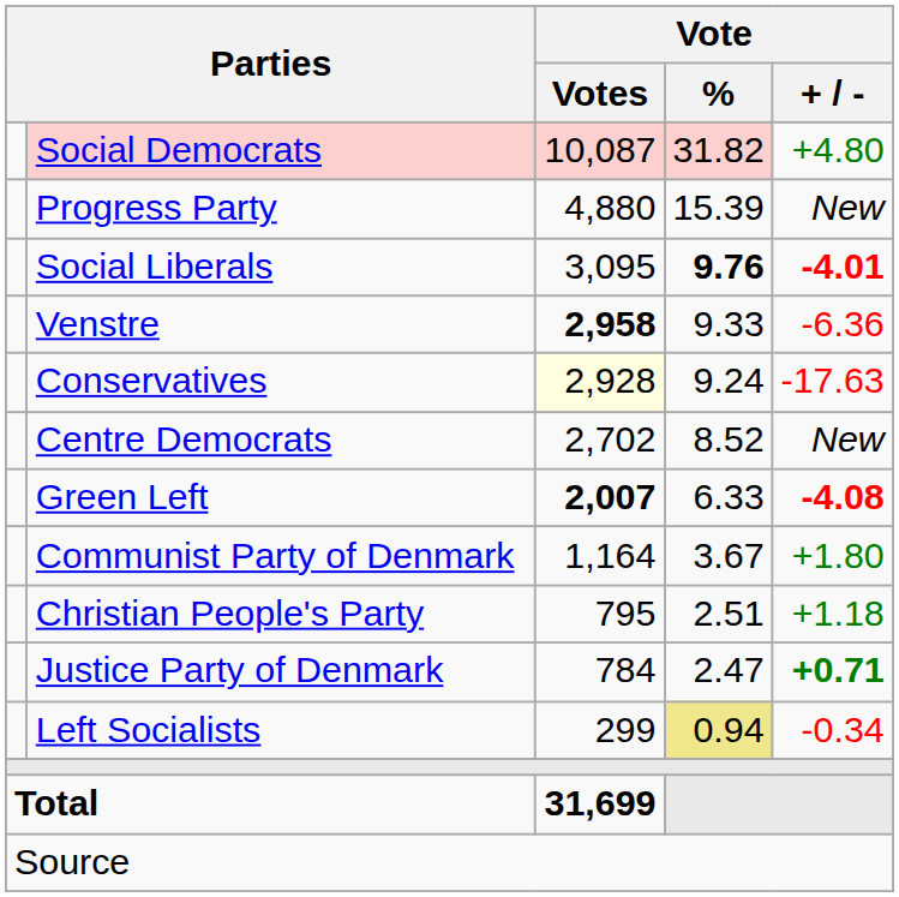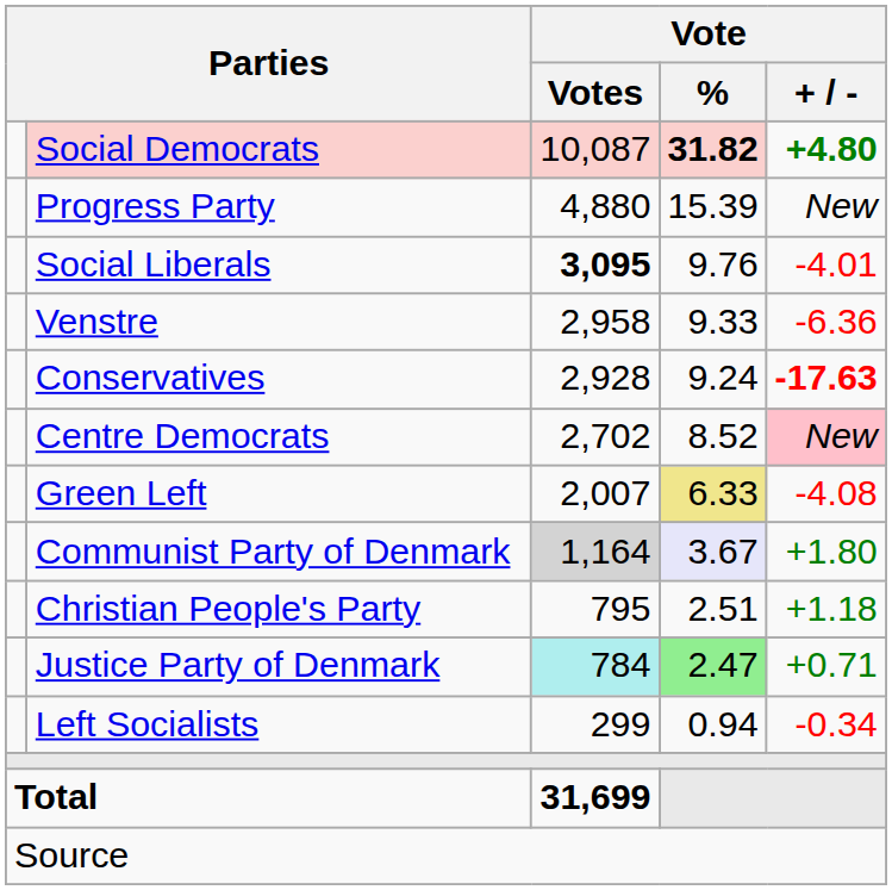Social Democrats | Vote / %: normal -> bold
Social Democrats | Vote / + / -: normal -> bold
Social Liberals | Vote / Votes: normal -> bold
Social Liberals | Vote / %: bold -> normal
Social Liberals | Vote / + / -: bold -> normal
Venstre | Vote / Votes: bold -> normal
Conservatives | Vote / Votes: lightyellow background -> no background
Conservatives | Vote / + / -: normal -> bold
Centre Democrats | Vote / + / -: no background -> pink background
Green Left | Vote / Votes: bold -> normal
Green Left | Vote / %: no background -> khaki background
Green Left | Vote / + / -: bold -> normal
Communist Party of Denmark | Vote / Votes: no background -> lightgrey background
Communist Party of Denmark | Vote / %: no background -> lavender background
Justice Party of Denmark | Vote / Votes: no background -> paleturquoise background
Justice Party of Denmark | Vote / %: no background -> lightgreen background
Justice Party of Denmark | Vote / + / -: bold -> normal
Left Socialists | Vote / %: khaki background -> no background
